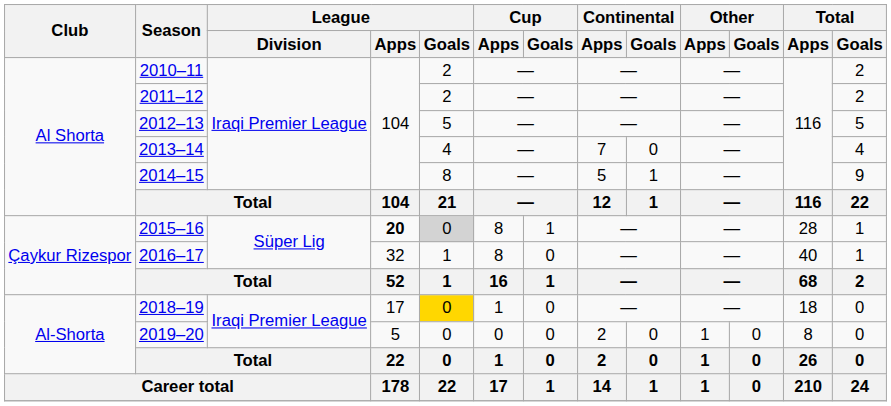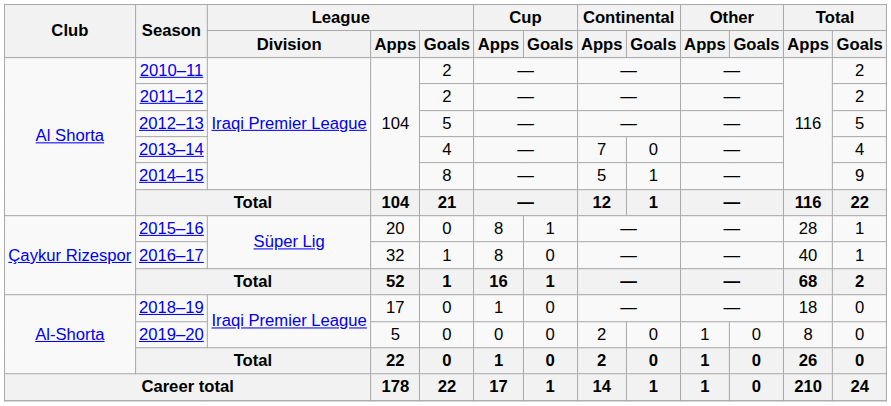2015–16 | League / Apps: bold -> normal
2015–16 | League / Goals: lightgrey background -> no background
2018–19 | League / Goals: gold background -> no background
